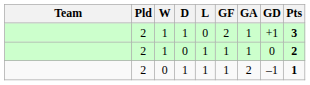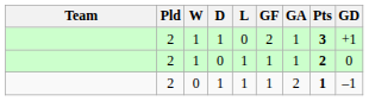columns swapped: GD <-> Pts
